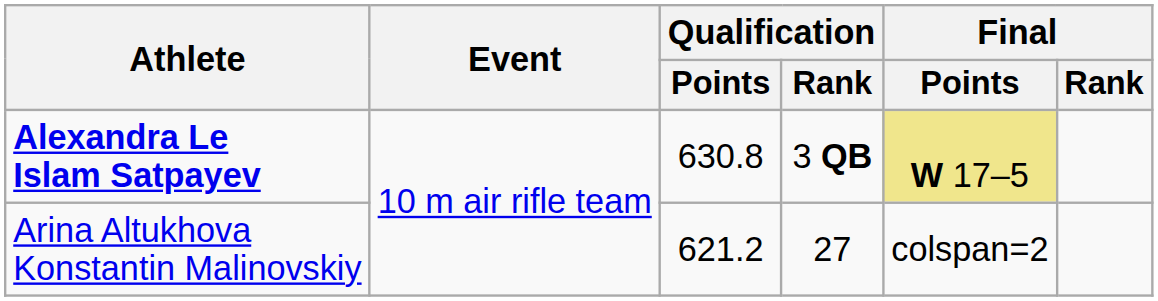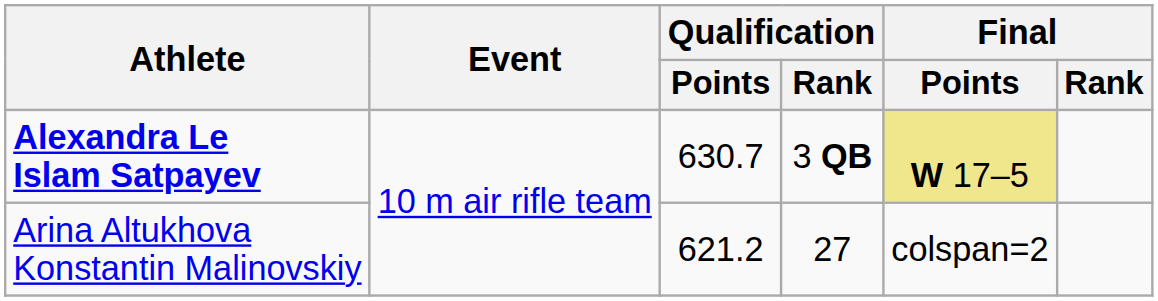Alexandra Le Islam Satpayev | Qualification / Points: 630.8 -> 630.7
